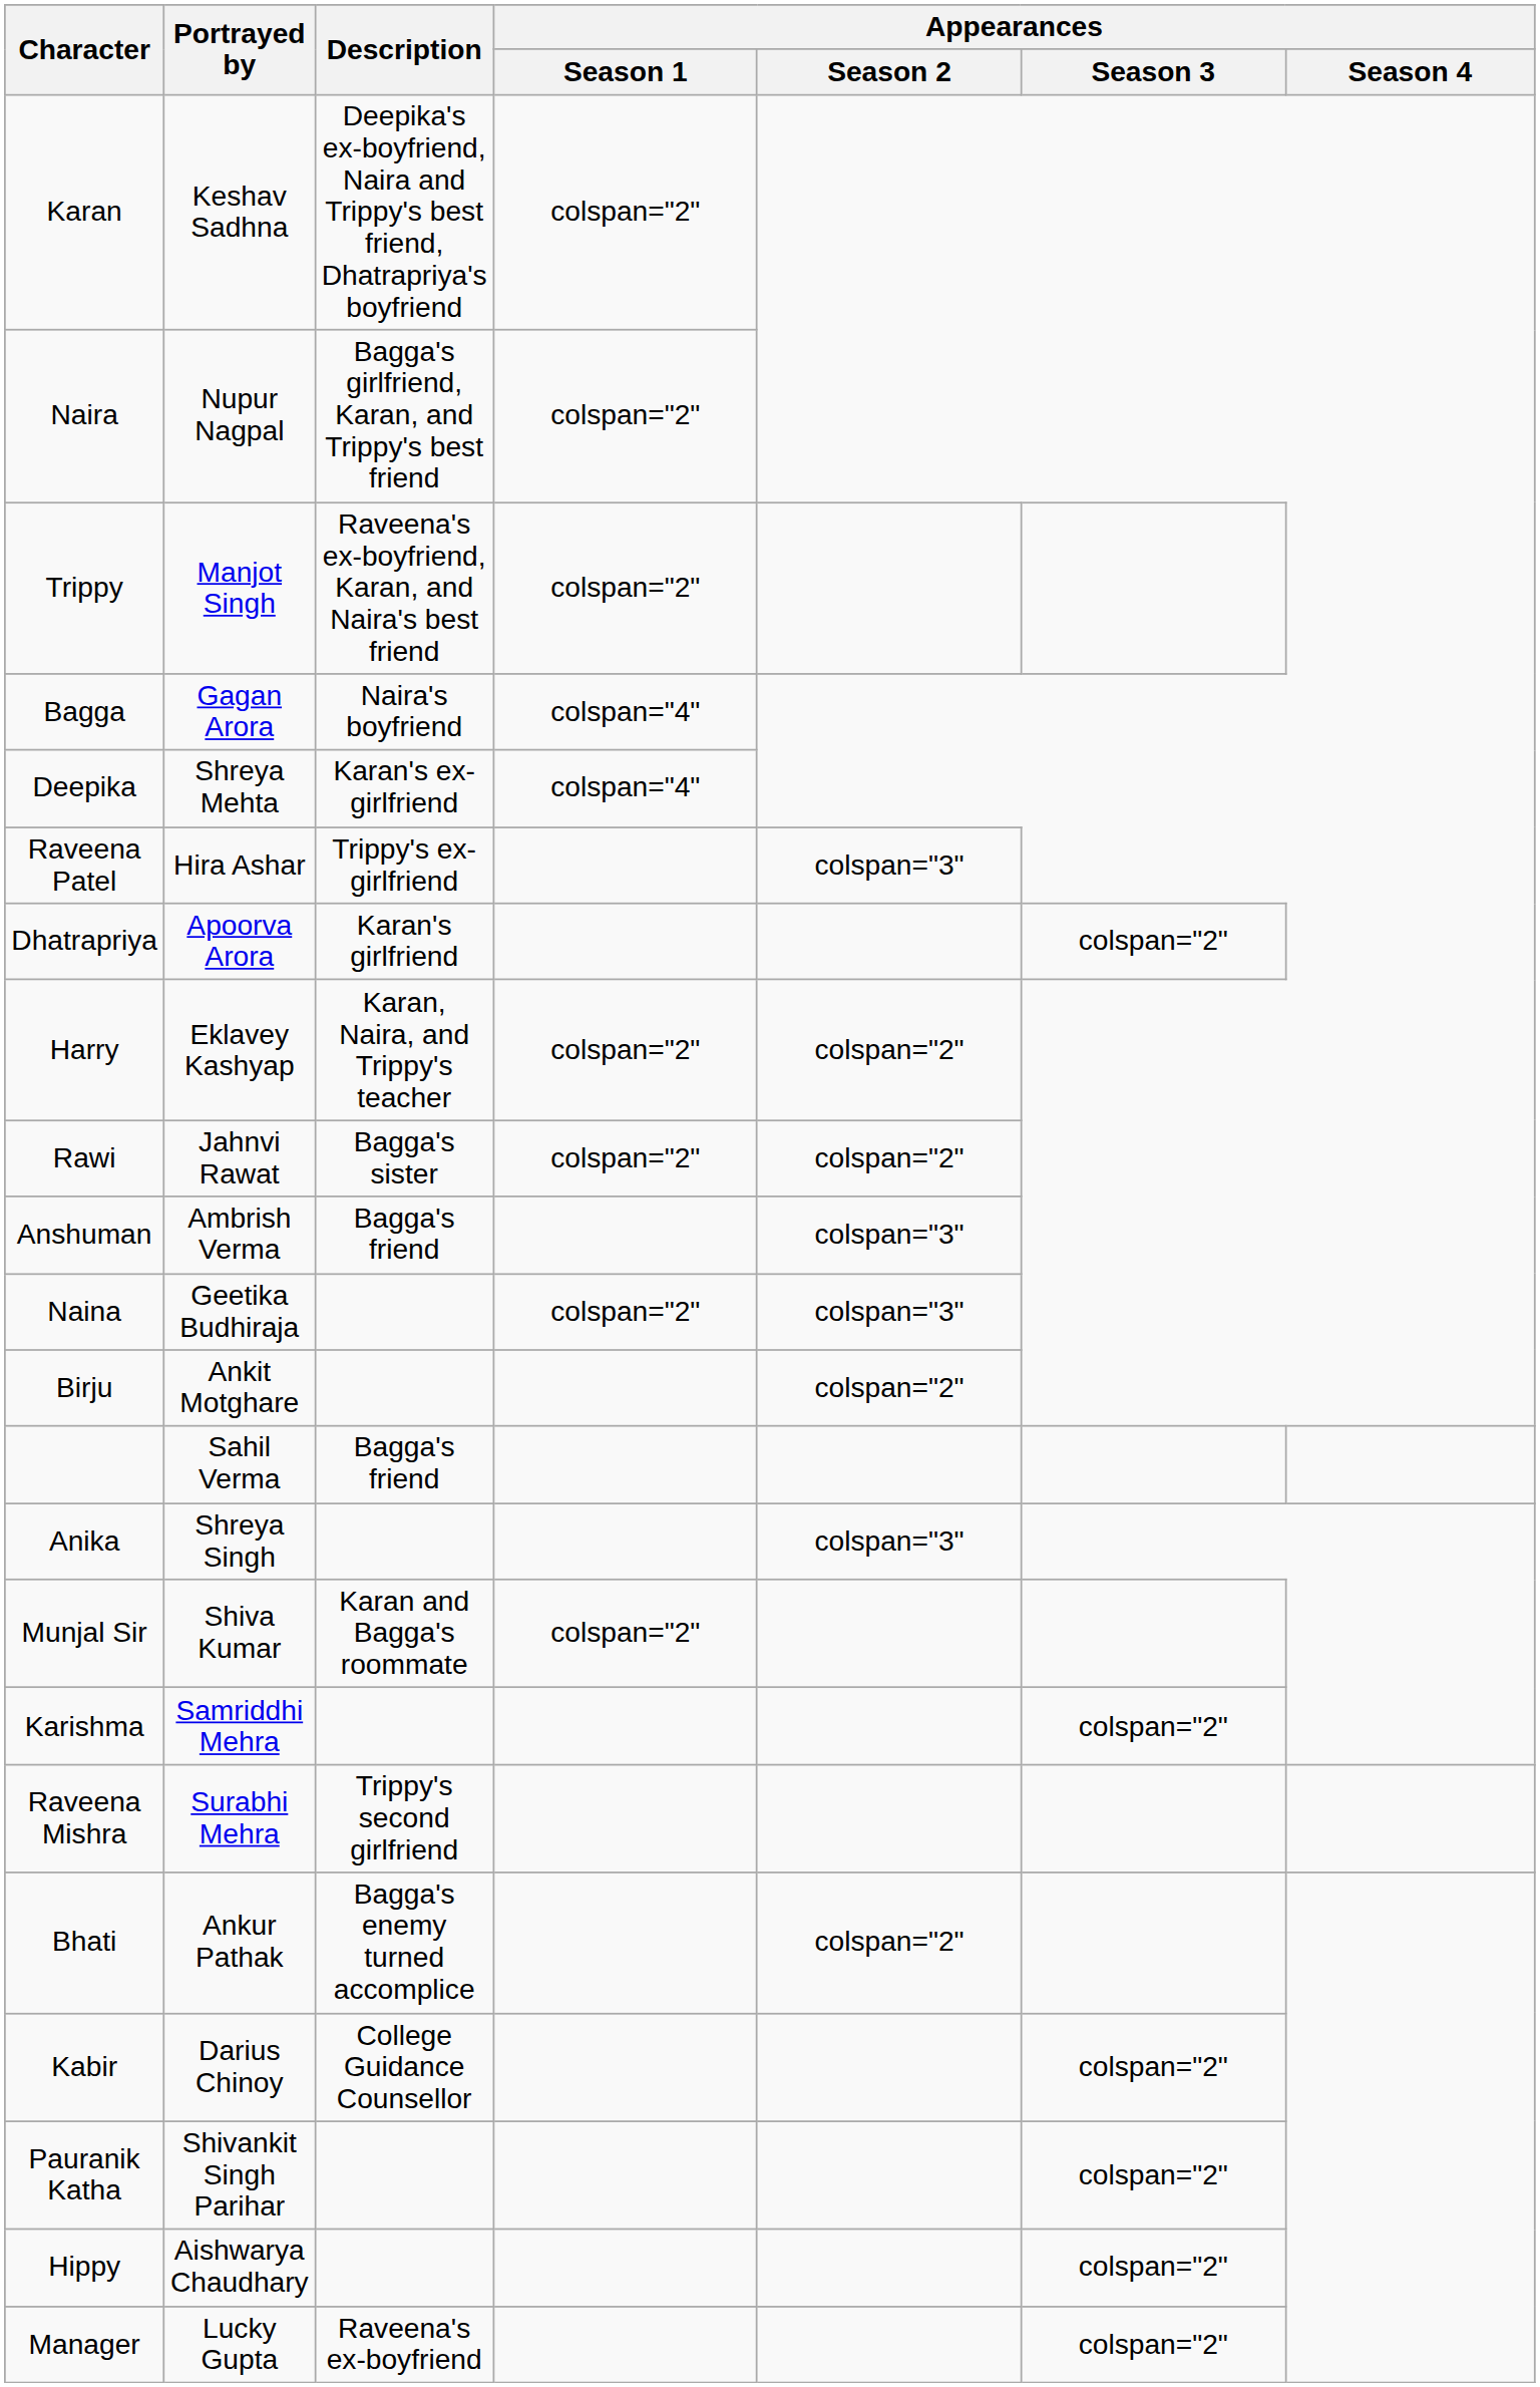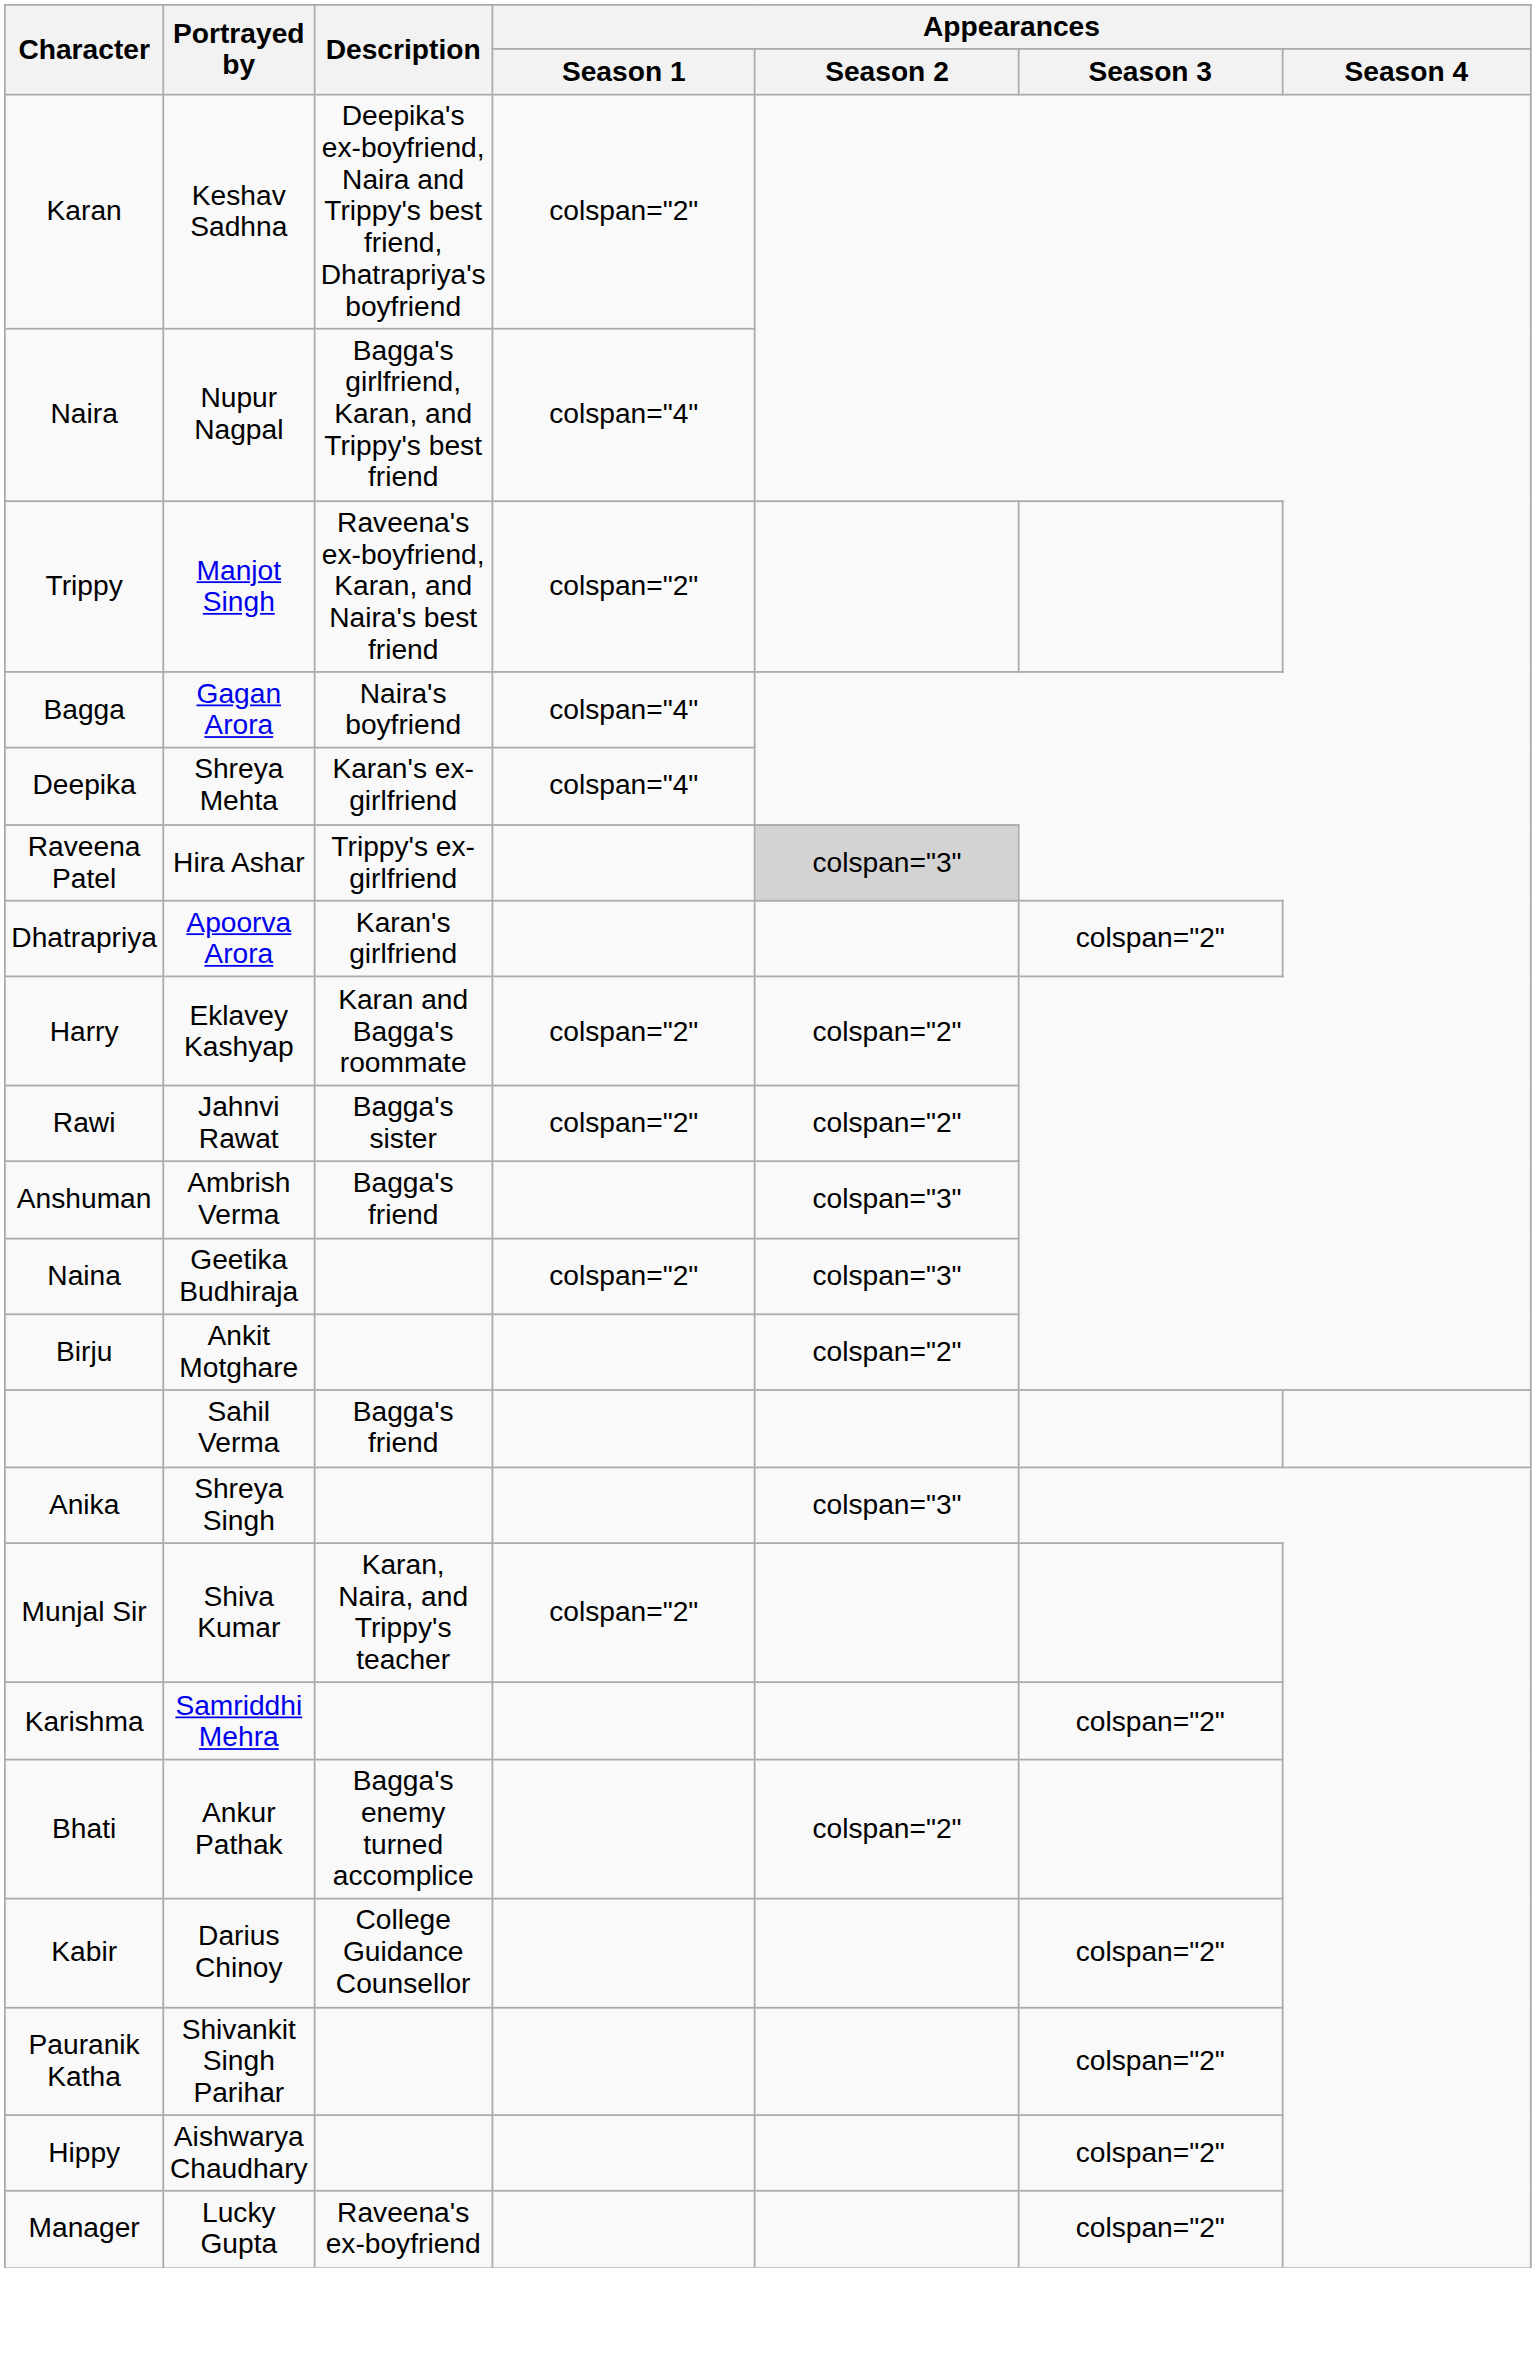Naira | Appearances / Season 1: colspan="2" -> colspan="4"
Raveena Patel | Appearances / Season 2: no background -> lightgrey background
Harry | Description: Karan, Naira, and Trippy's teacher -> Karan and Bagga's roommate
Munjal Sir | Description: Karan and Bagga's roommate -> Karan, Naira, and Trippy's teacher
- row: Raveena Mishra | Surabhi Mehra | Trippy's second girlfriend
